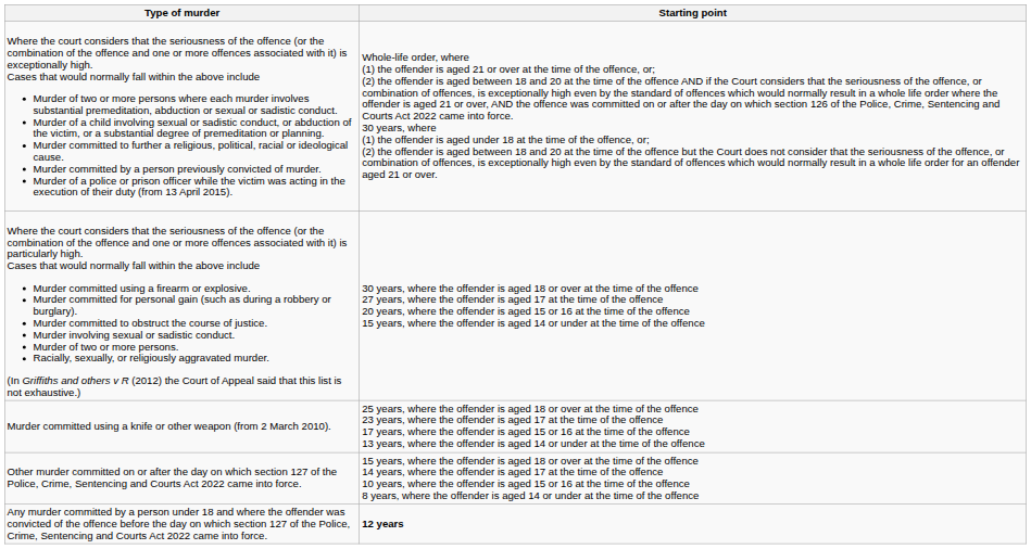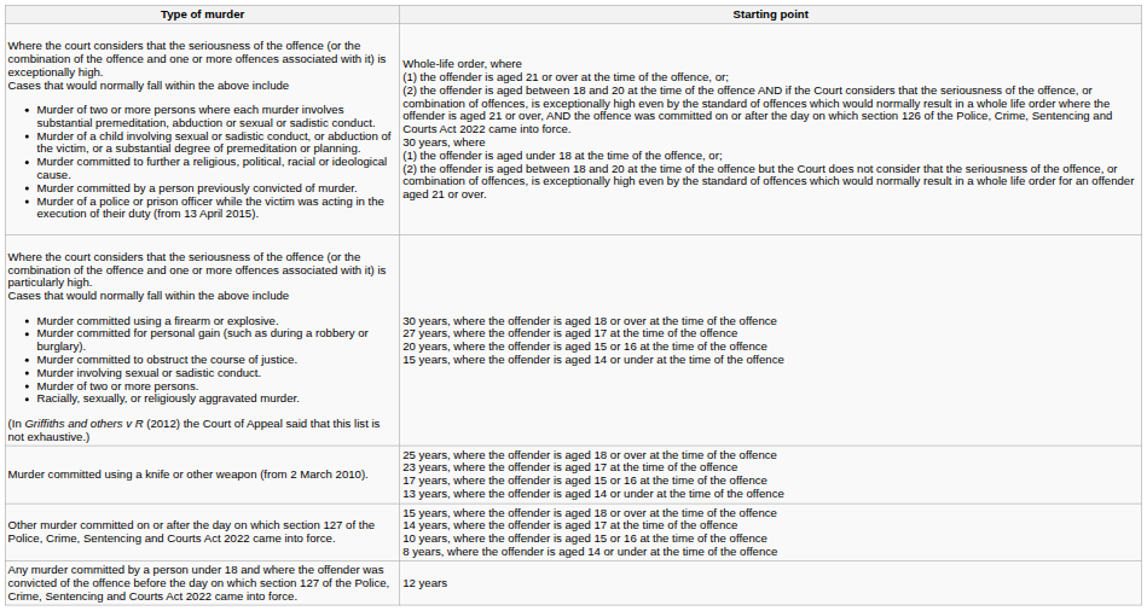row 6 | Starting point: bold -> normal
